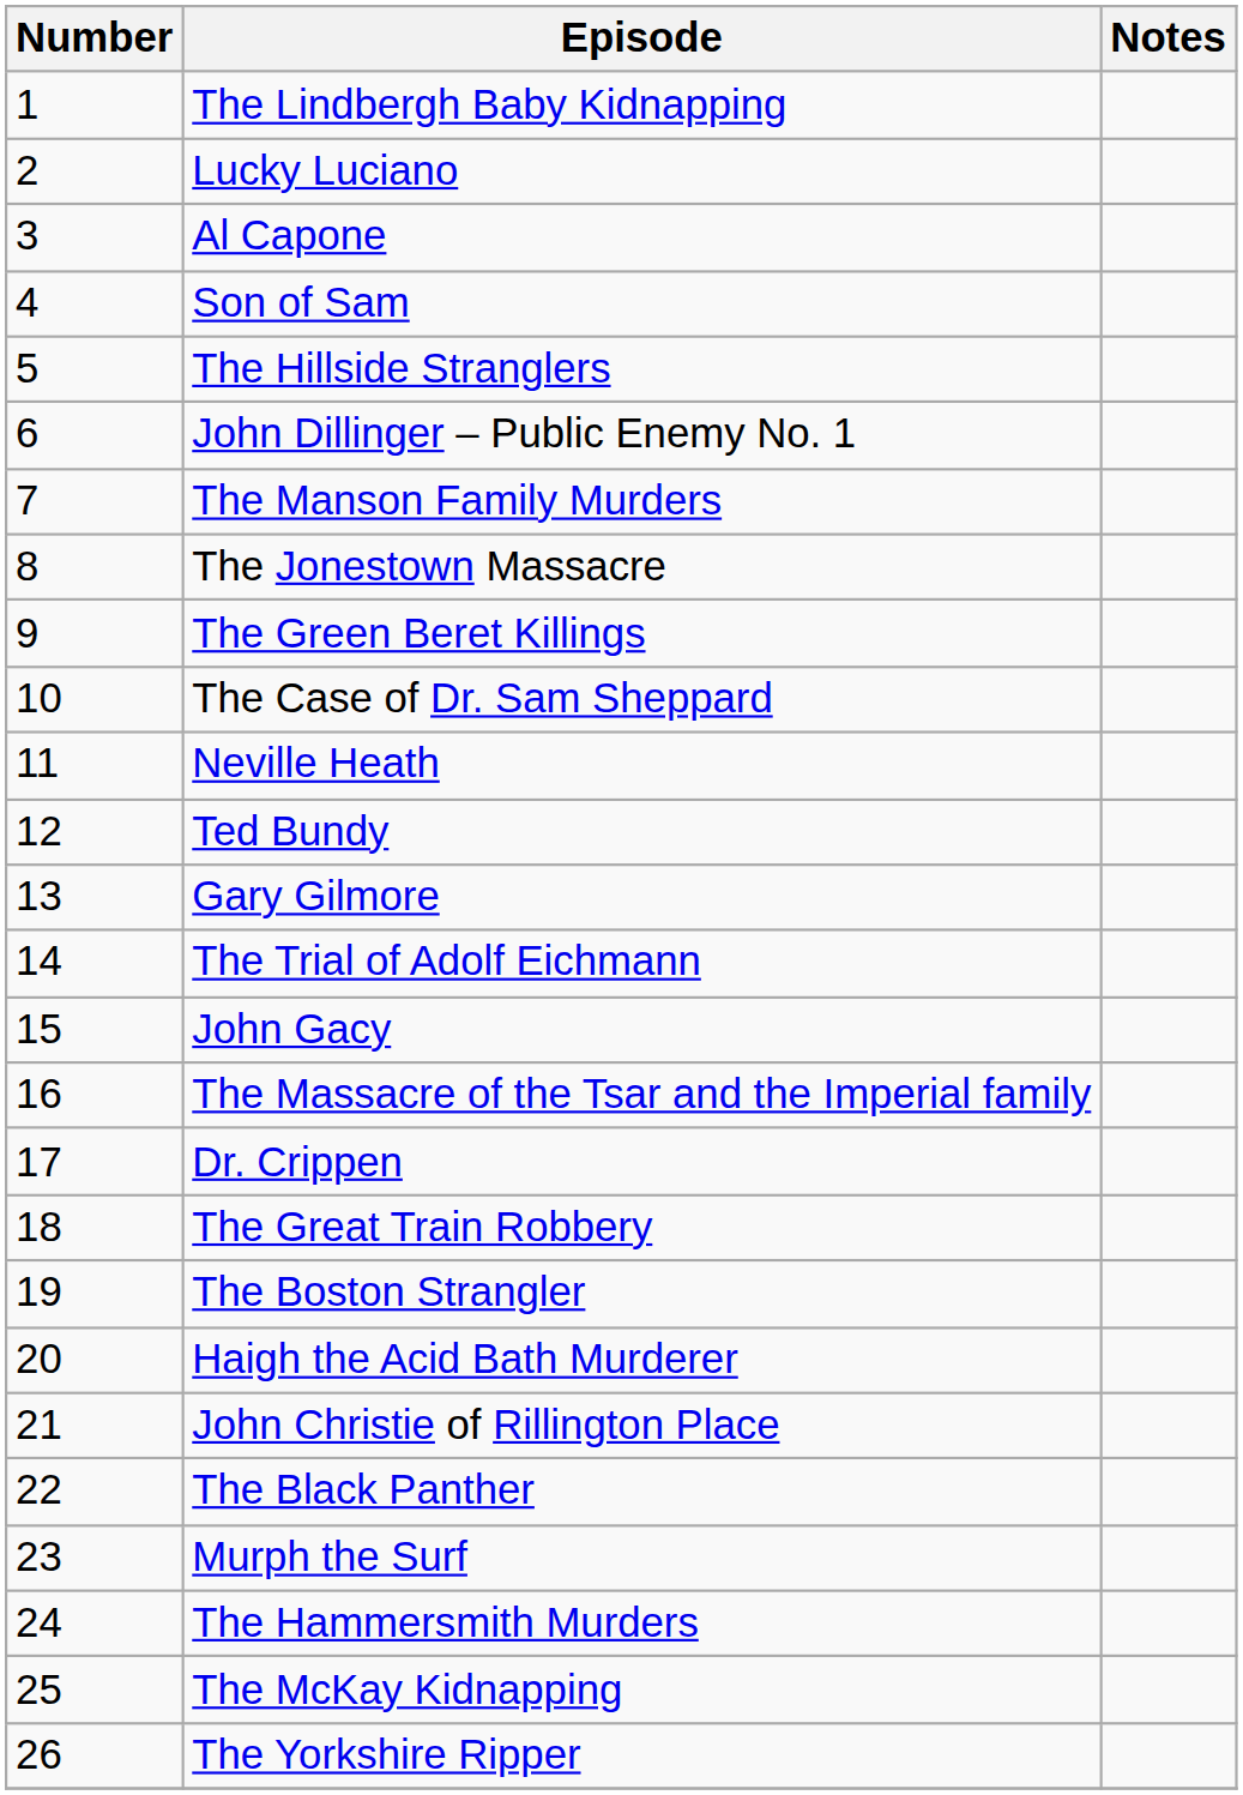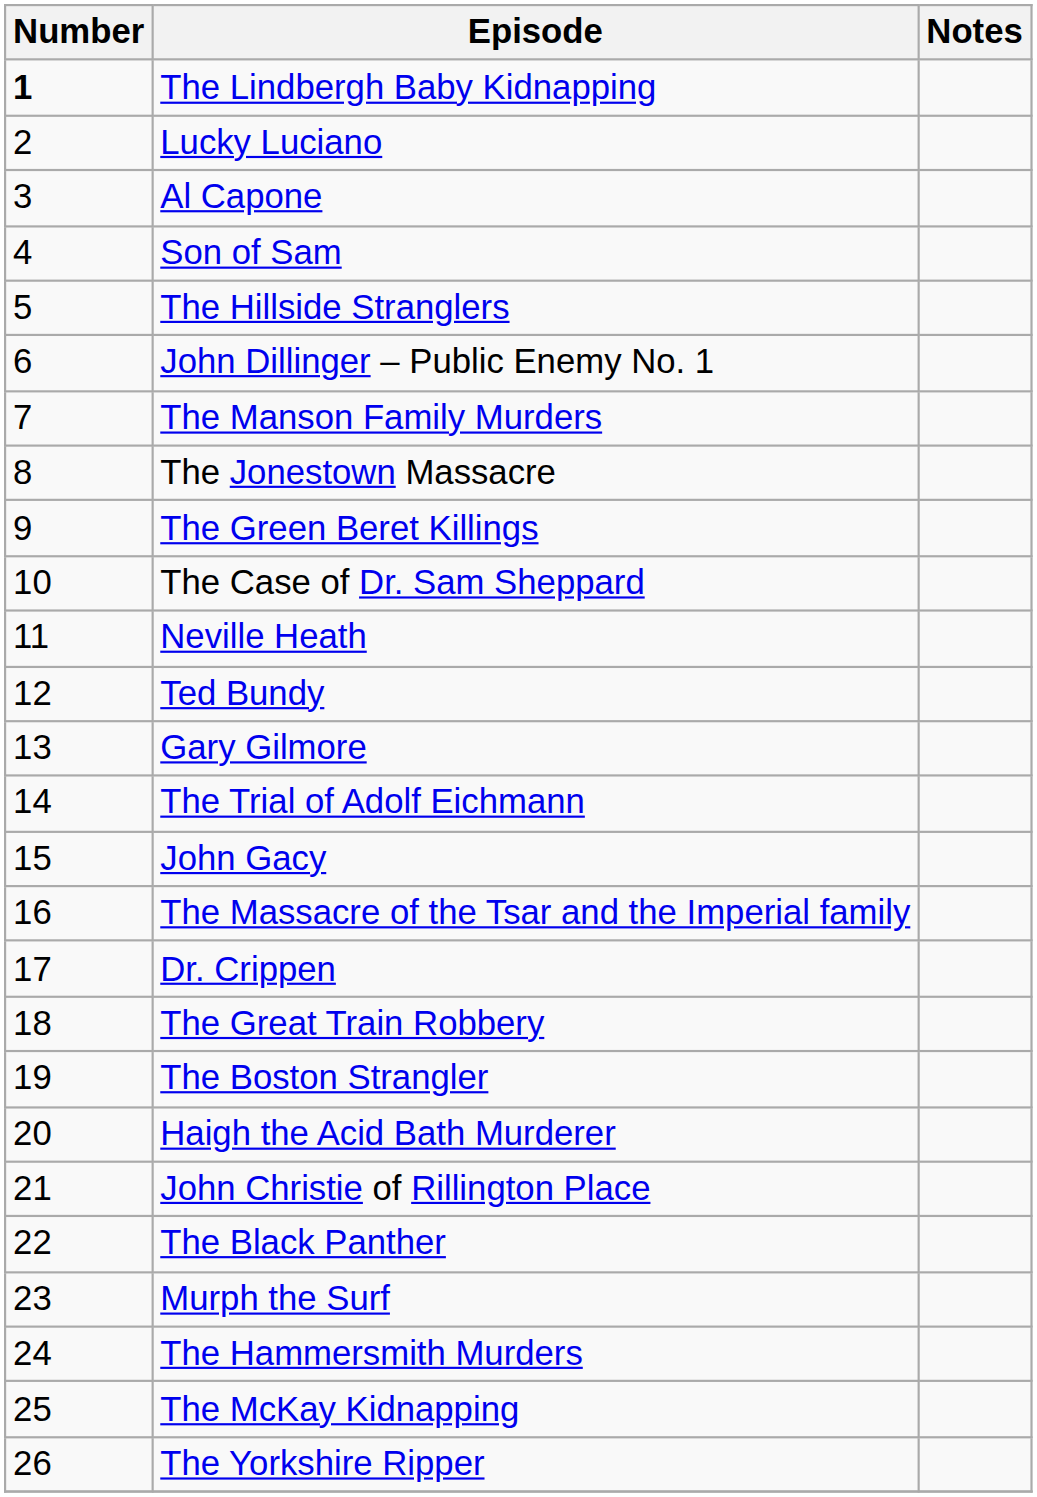The Lindbergh Baby Kidnapping | Number: normal -> bold
